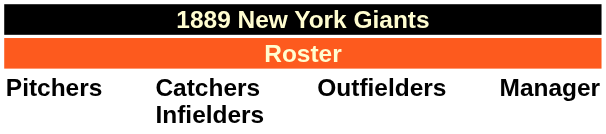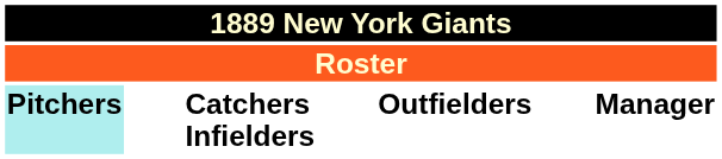Pitchers | column 1: no background -> paleturquoise background
